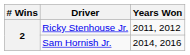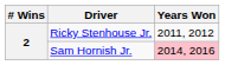Sam Hornish Jr. | Years Won: no background -> pink background
